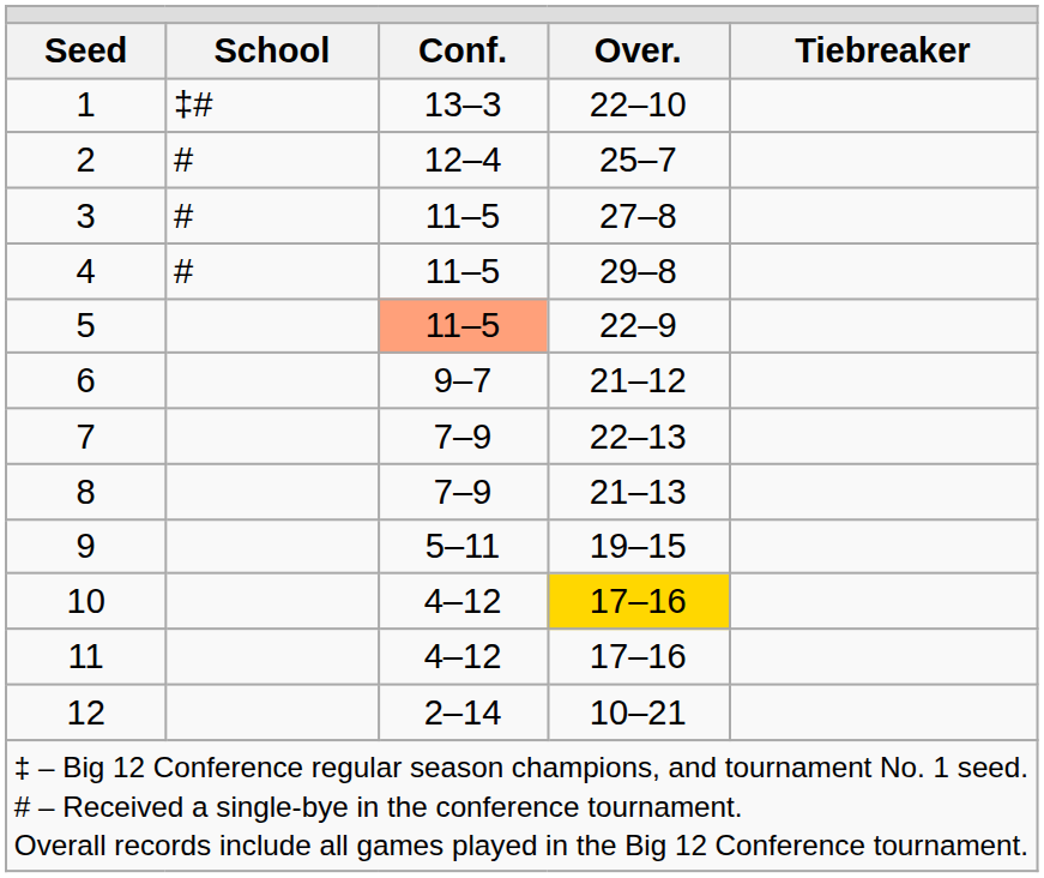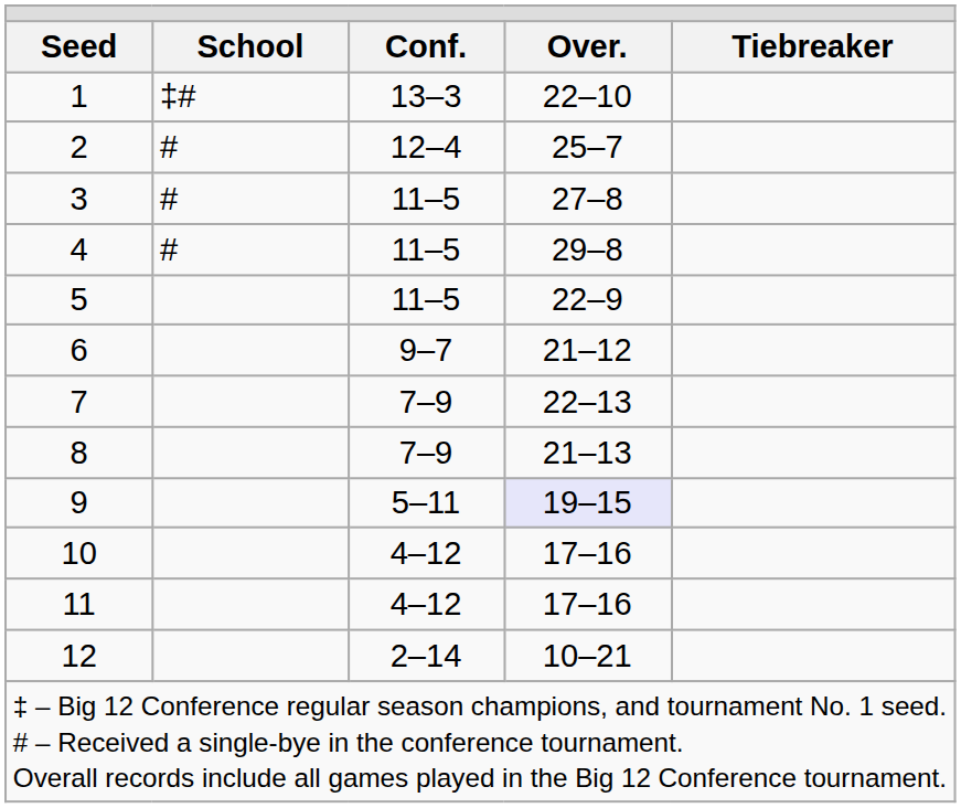5 | column 3: lightsalmon background -> no background
9 | column 4: no background -> lavender background
10 | column 4: gold background -> no background
